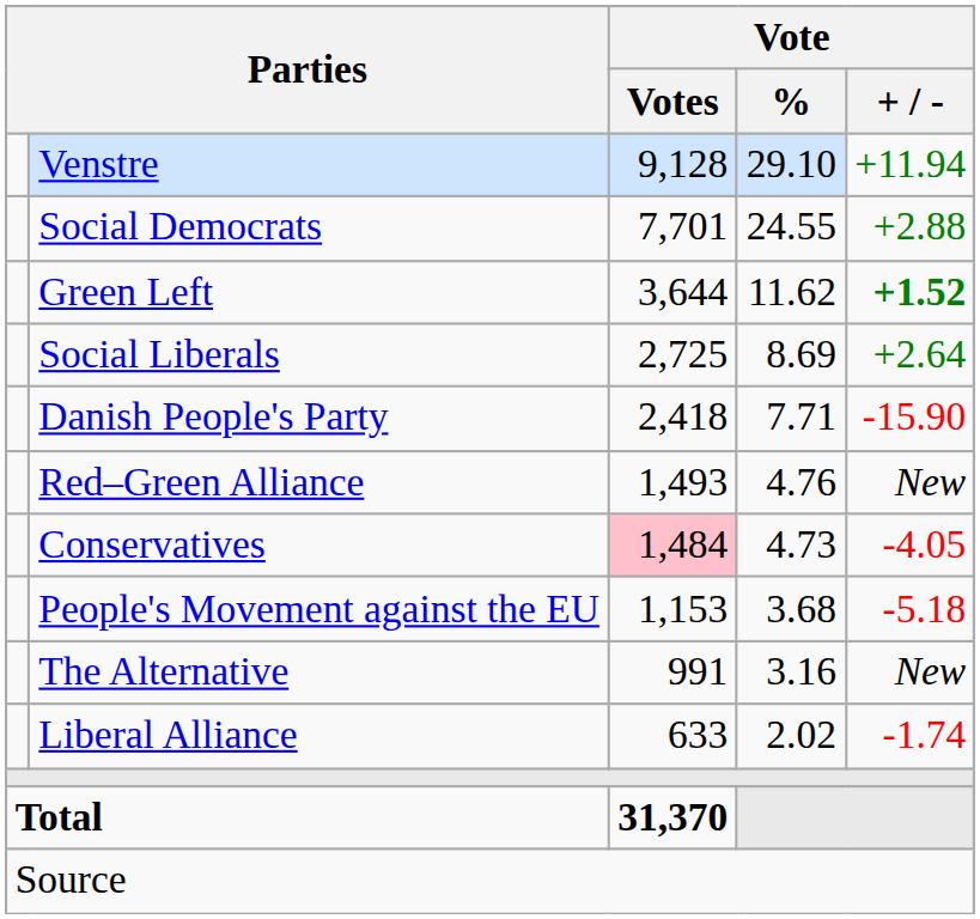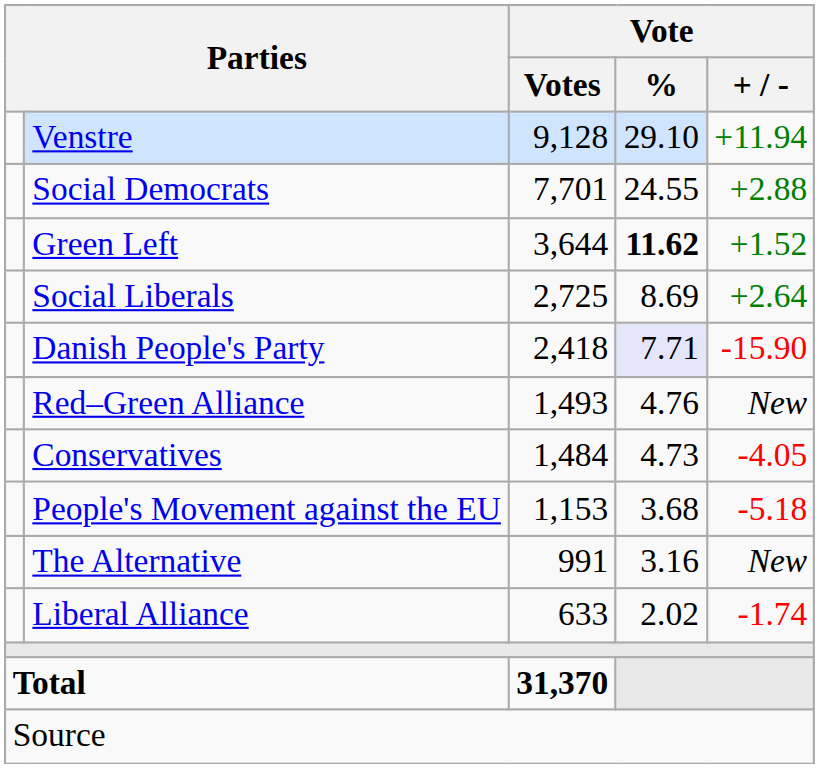Green Left | Vote / %: normal -> bold
Green Left | Vote / + / -: bold -> normal
Danish People's Party | Vote / %: no background -> lavender background
Conservatives | Vote / Votes: pink background -> no background
